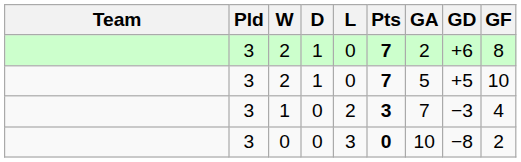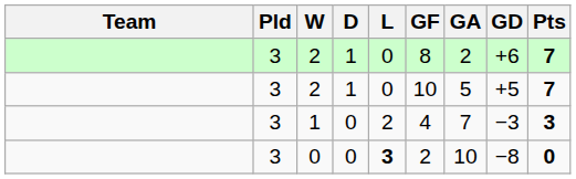columns swapped: GF <-> Pts
row 5 | L: normal -> bold
